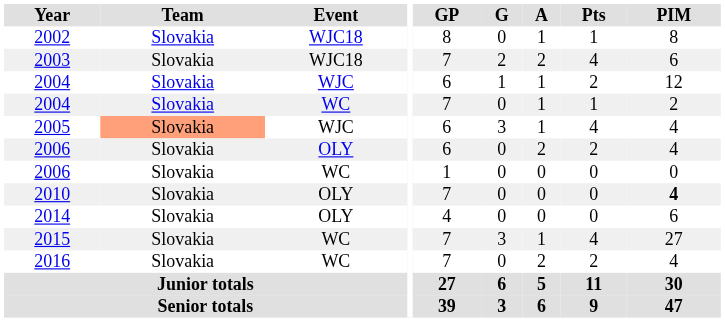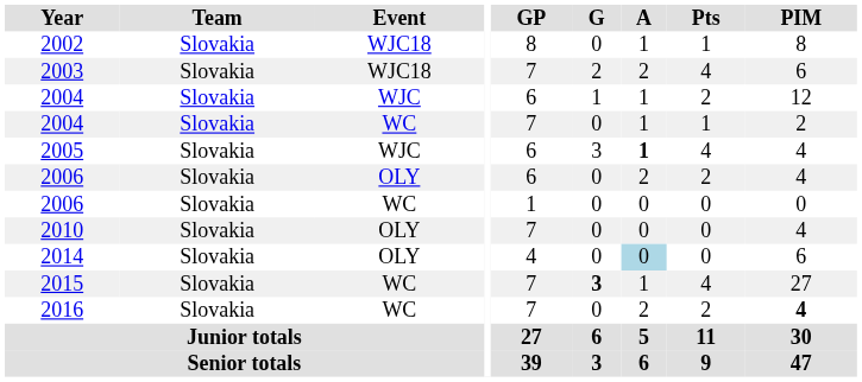2005 | Team: lightsalmon background -> no background
2005 | A: normal -> bold
2010 | PIM: bold -> normal
2014 | A: no background -> lightblue background
2015 | G: normal -> bold
2016 | PIM: normal -> bold
